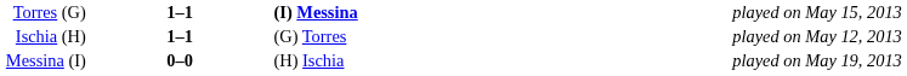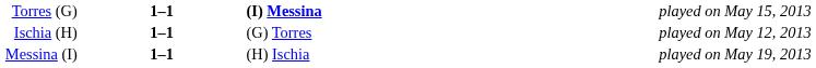Messina (I) | column 2: 0–0 -> 1–1
